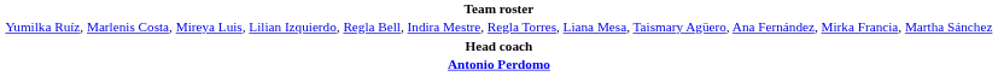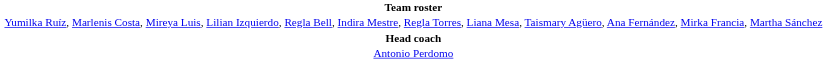row 4 | column 1: bold -> normal
